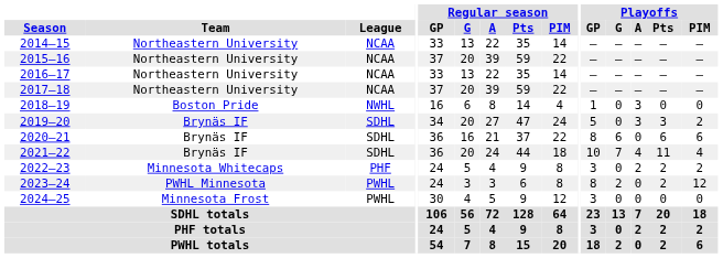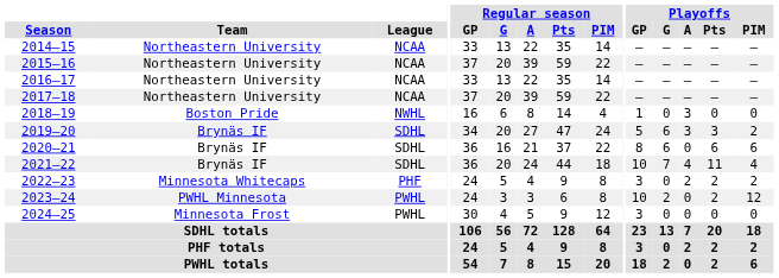2019–20 | Playoffs / G: 0 -> 6
2023–24 | Playoffs / GP: 8 -> 10
